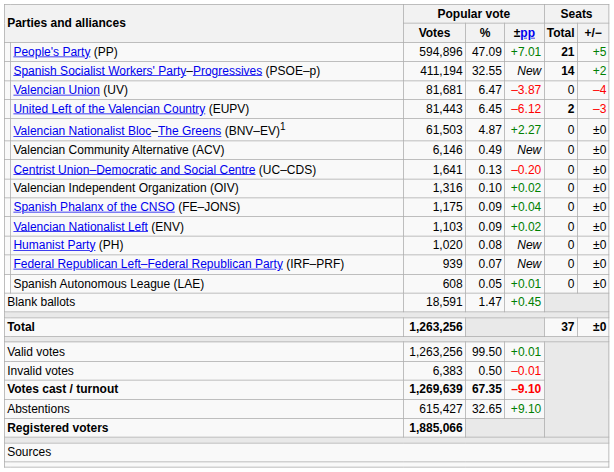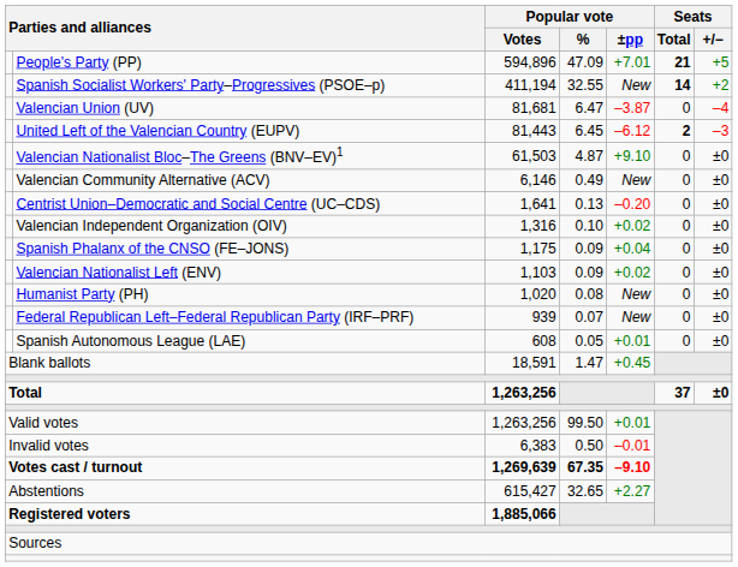Valencian Nationalist Bloc–The Greens (BNV–EV)1 | Popular vote / ±pp: +2.27 -> +9.10
Abstentions | Popular vote / ±pp: +9.10 -> +2.27
